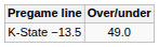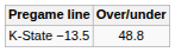K-State −13.5 | Over/under: 49.0 -> 48.8
